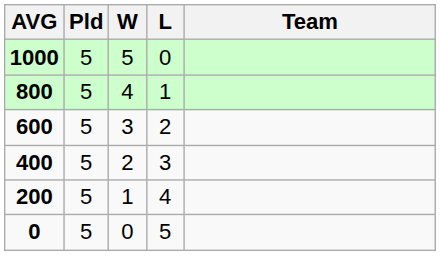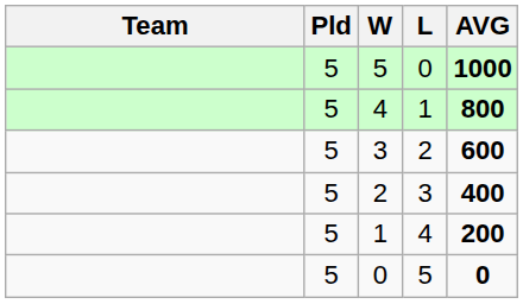columns swapped: Team <-> AVG
